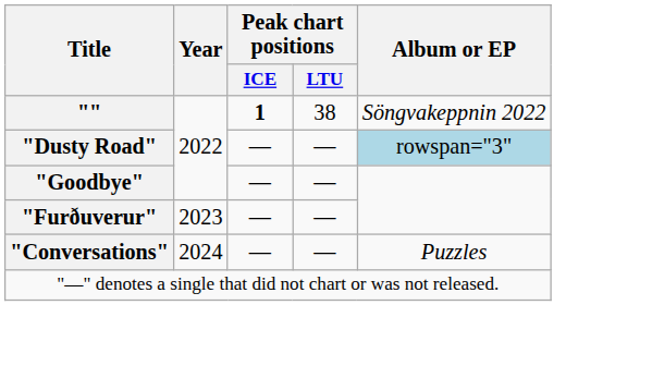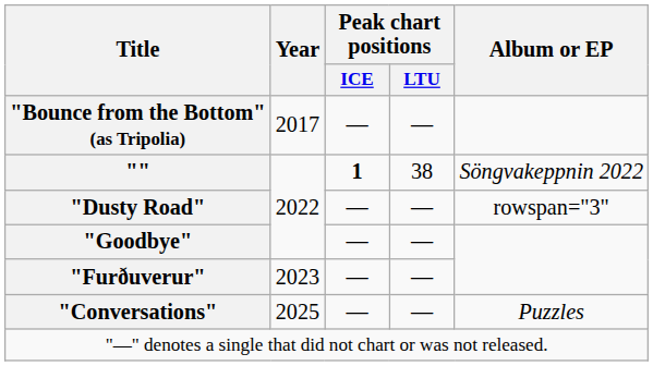+ row: "Bounce from the Bottom" (as Tripolia) | 2017 | — | —
"Dusty Road" | Album or EP: lightblue background -> no background
"Conversations" | Year: 2024 -> 2025
